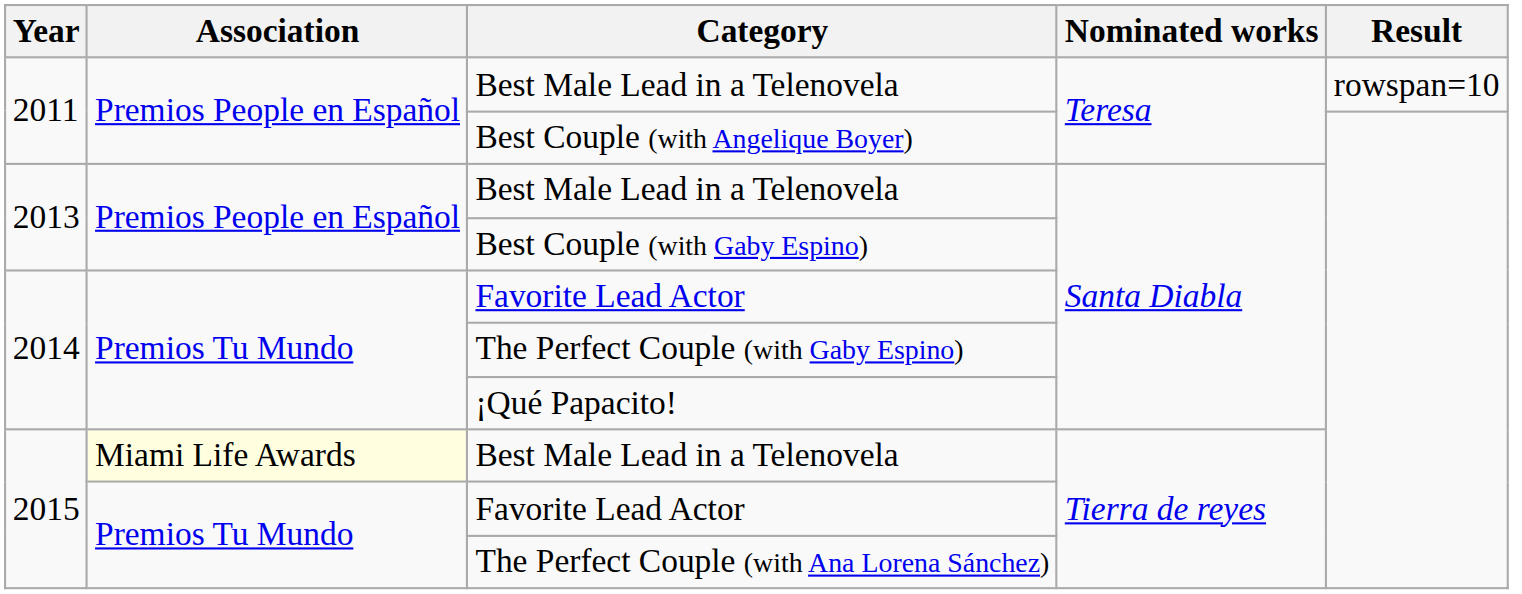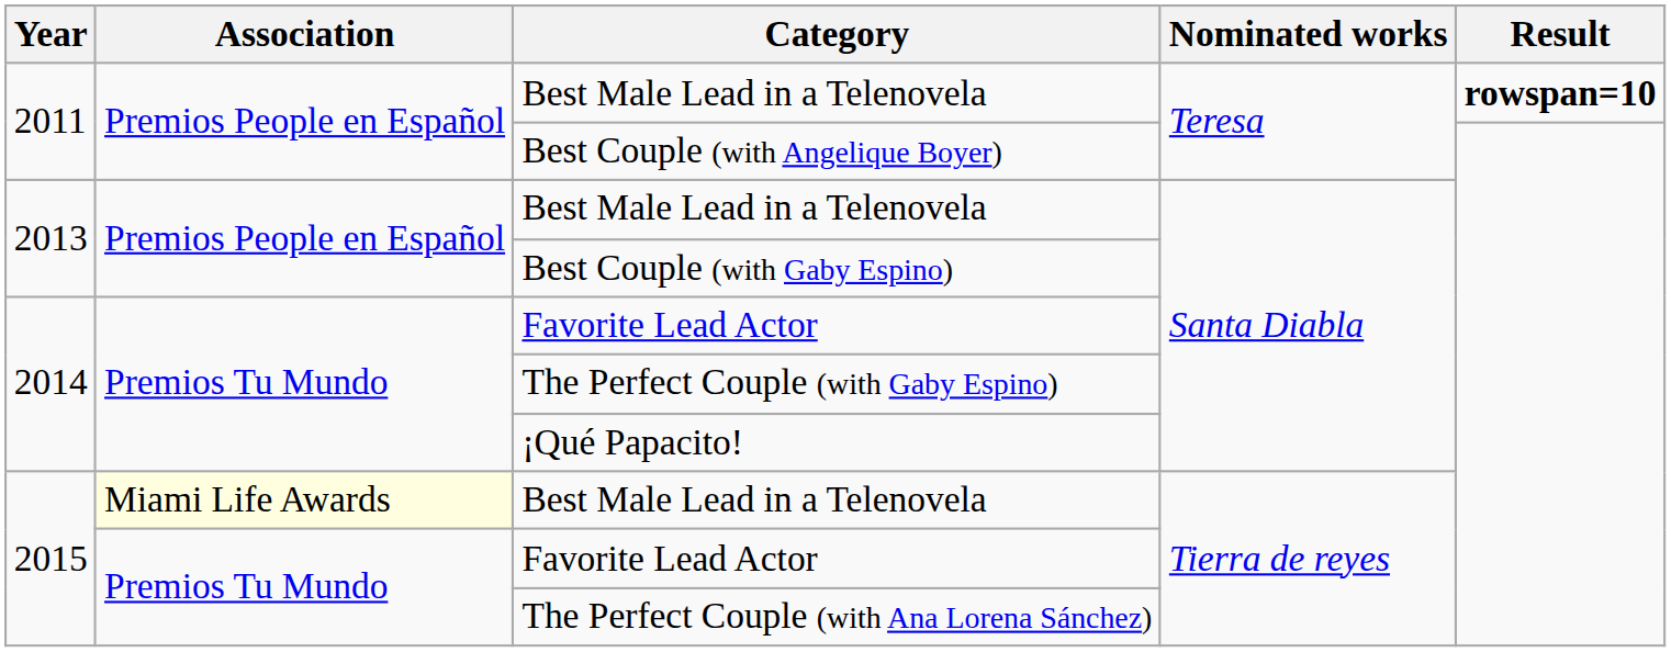2011 / Best Male Lead in a Telenovela | Result: normal -> bold
